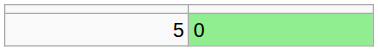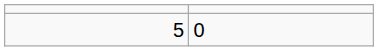5 | column 2: lightgreen background -> no background
